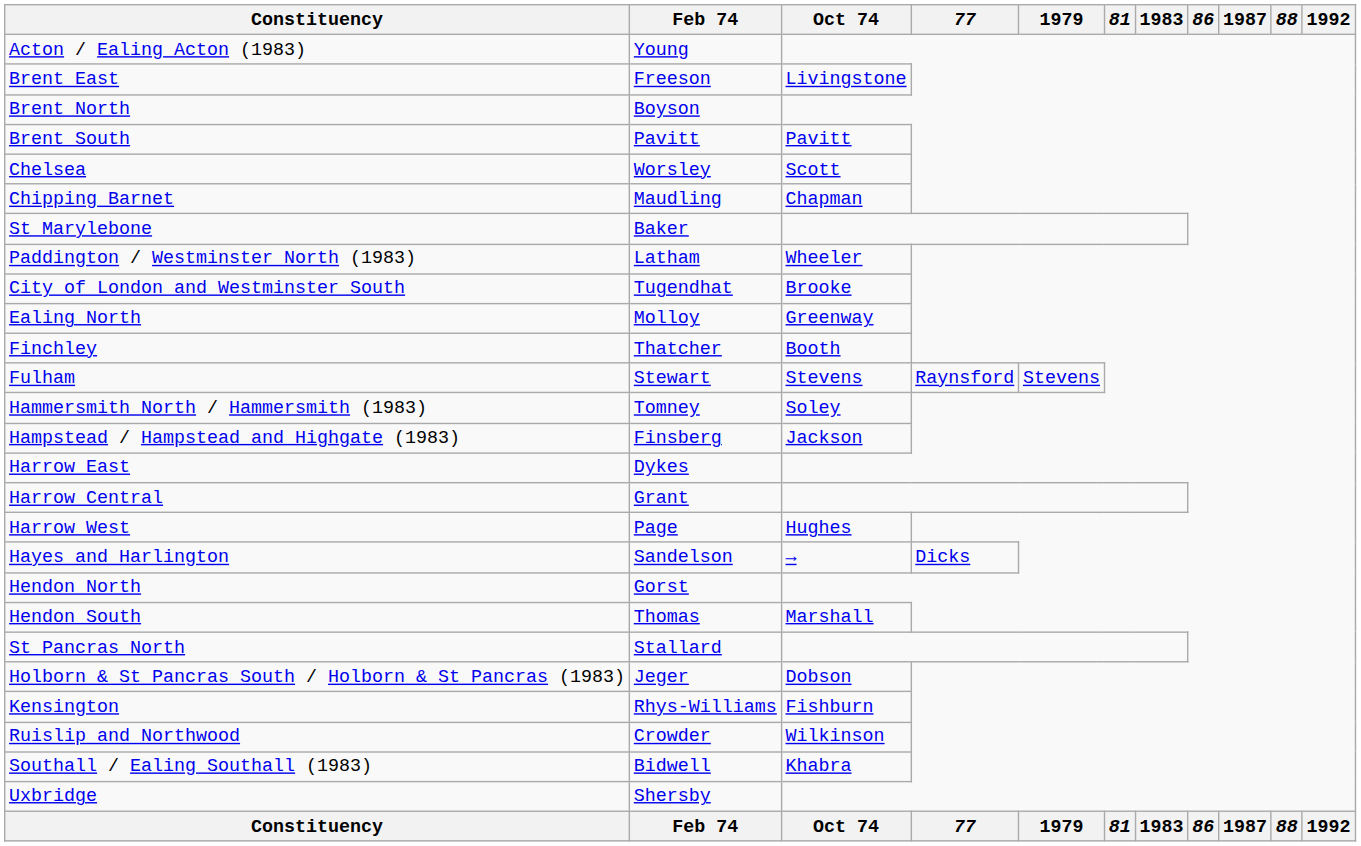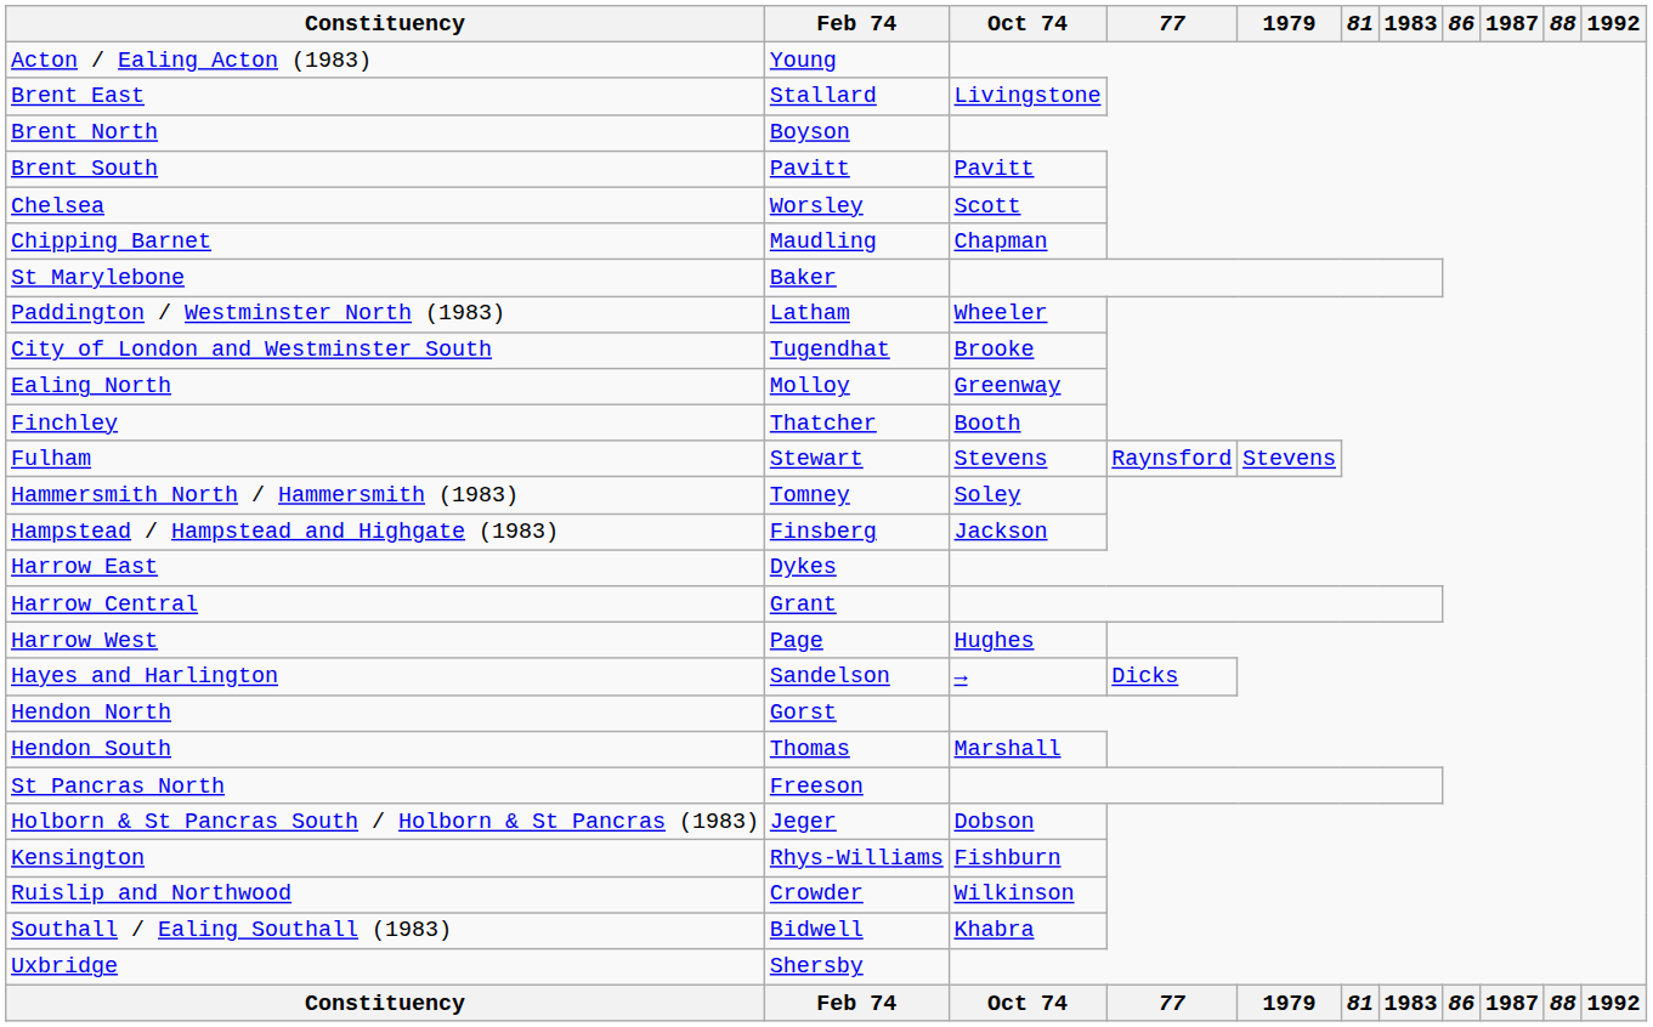Brent East | Feb 74: Freeson -> Stallard
St Pancras North | Feb 74: Stallard -> Freeson
